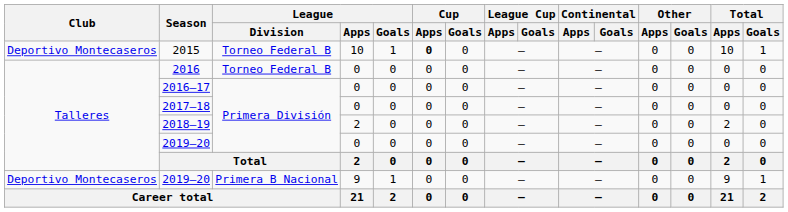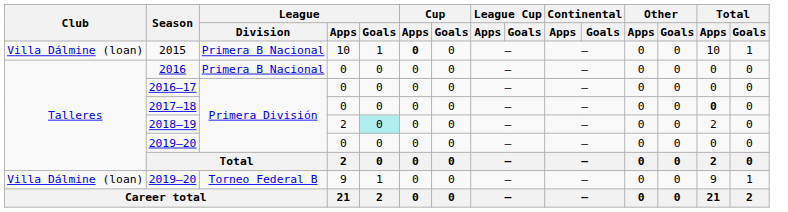2015 | Club: Deportivo Montecaseros -> Villa Dálmine (loan)
2015 | League / Division: Torneo Federal B -> Primera B Nacional
2016 | League / Division: Torneo Federal B -> Primera B Nacional
2017–18 | Total / Apps: normal -> bold
2018–19 | League / Goals: no background -> paleturquoise background
2019–20 / 9 | Club: Deportivo Montecaseros -> Villa Dálmine (loan)
2019–20 / 9 | League / Division: Primera B Nacional -> Torneo Federal B
